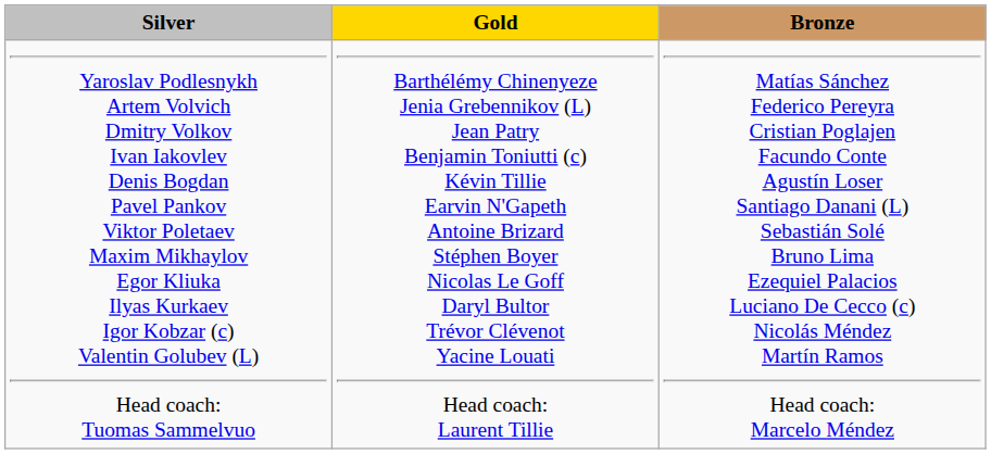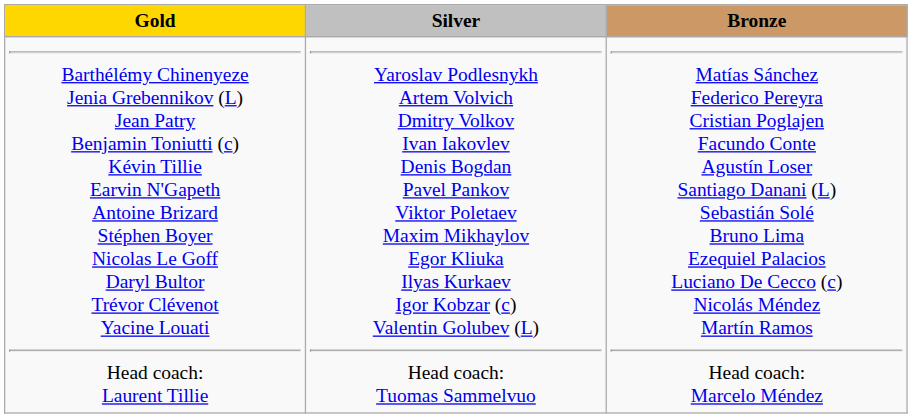columns swapped: Gold <-> Silver
